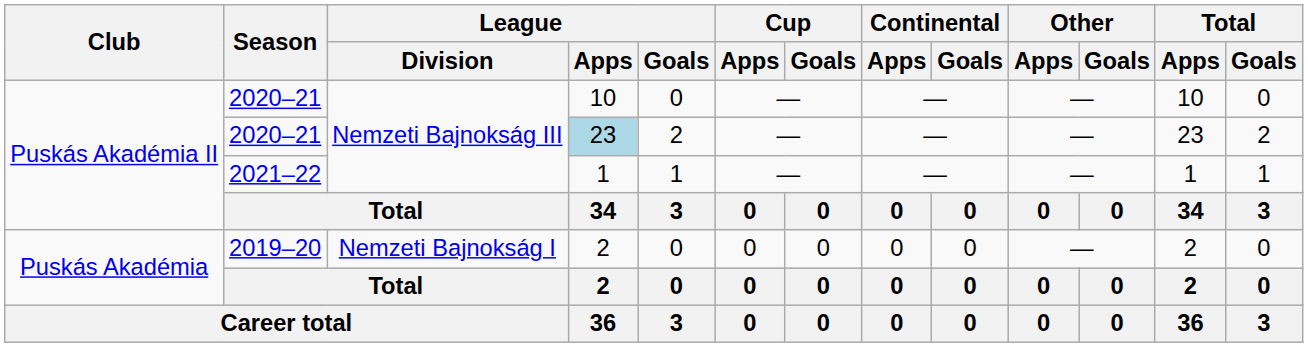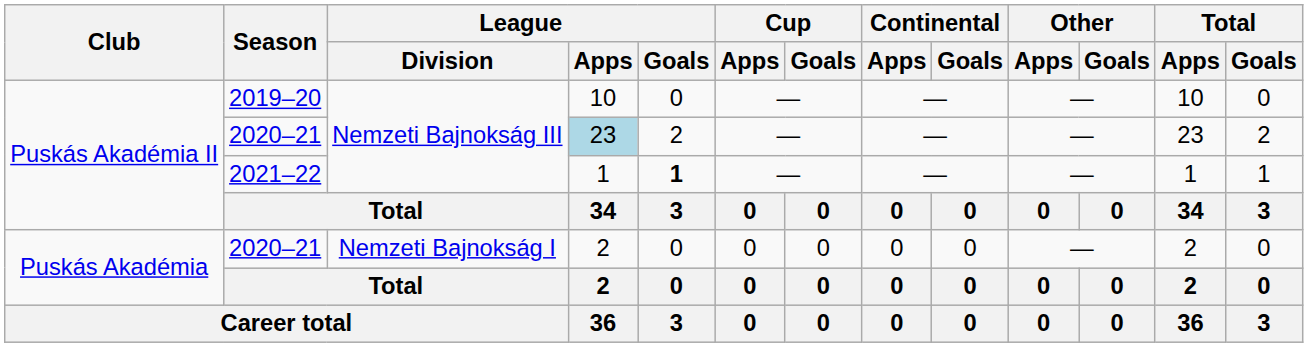row 3 | Season: 2020–21 -> 2019–20
row 5 | League / Goals: normal -> bold
row 7 | Season: 2019–20 -> 2020–21
